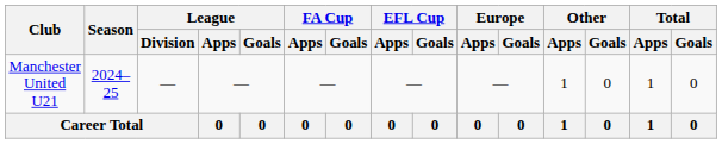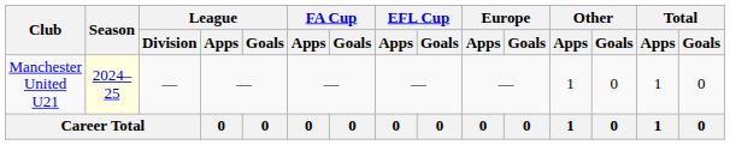Manchester United U21 | Season: no background -> lightyellow background
